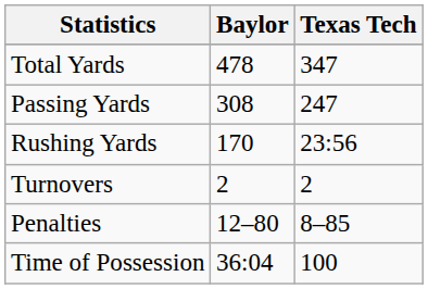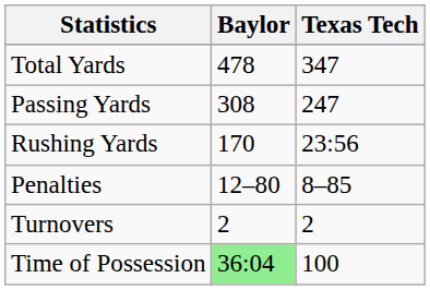rows swapped: Penalties <-> Turnovers
Time of Possession | Baylor: no background -> lightgreen background
